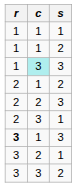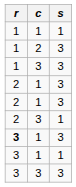row 3 | c: 1 -> 2
row 3 | s: 2 -> 3
row 4 | c: paleturquoise background -> no background
row 5 | s: 2 -> 3
row 6 | c: 2 -> 1
row 9 | c: 2 -> 1
row 10 | s: 2 -> 3
